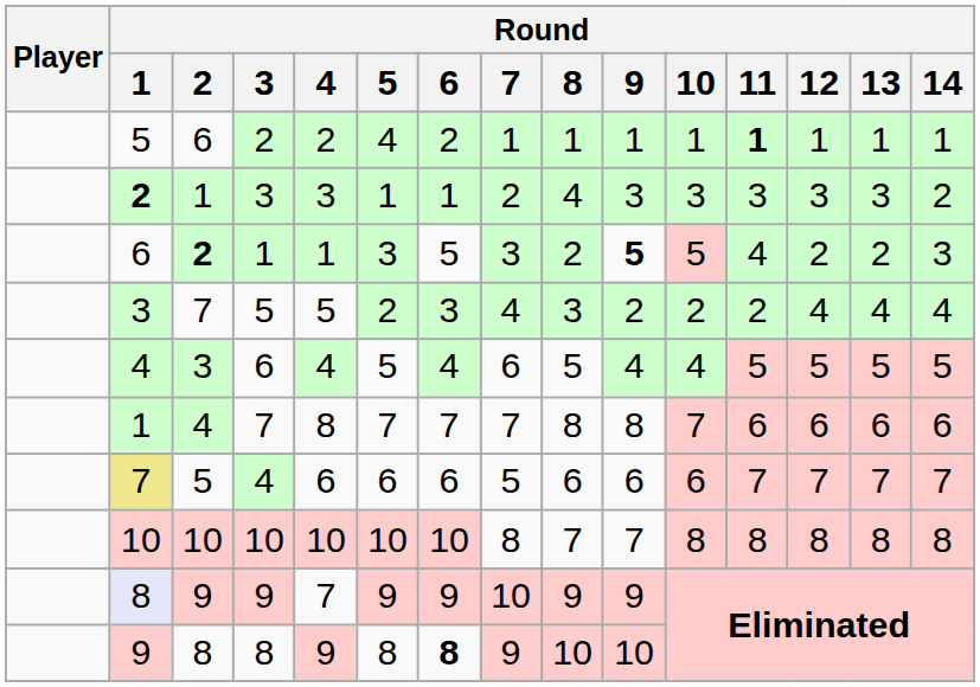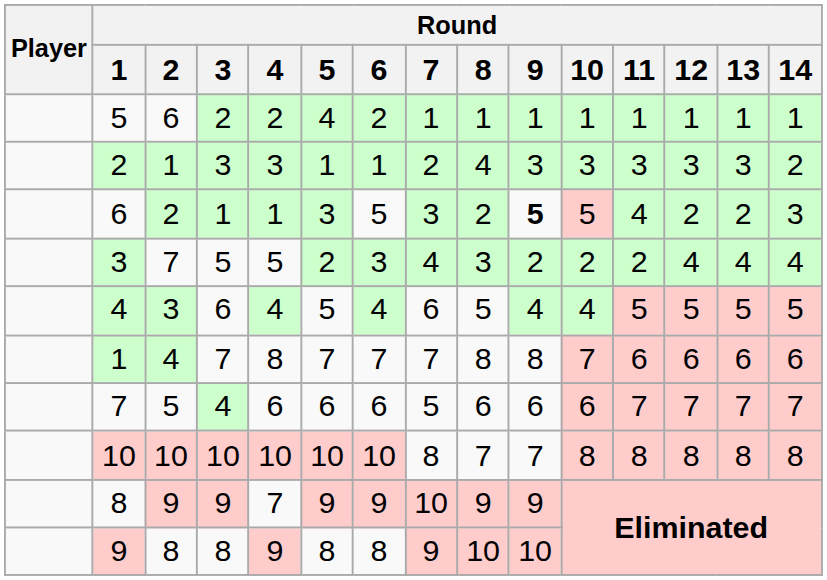row 3 | Round / 11: bold -> normal
row 4 | Round / 1: bold -> normal
row 5 | Round / 2: bold -> normal
row 9 | Round / 1: khaki background -> no background
row 11 | Round / 1: lavender background -> no background
row 12 | Round / 6: bold -> normal
